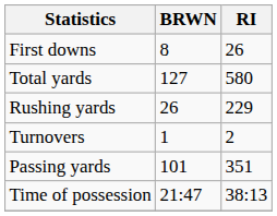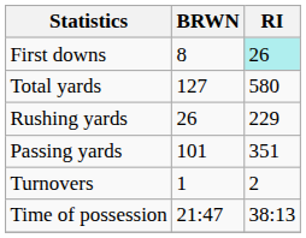First downs | RI: no background -> paleturquoise background
rows swapped: Passing yards <-> Turnovers
